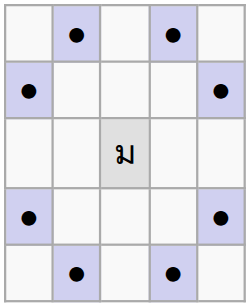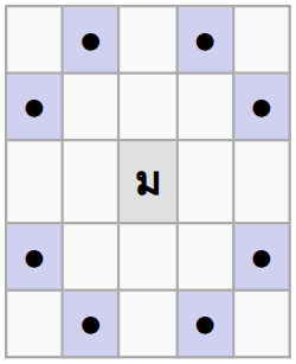row 3 | column 3: normal -> bold
